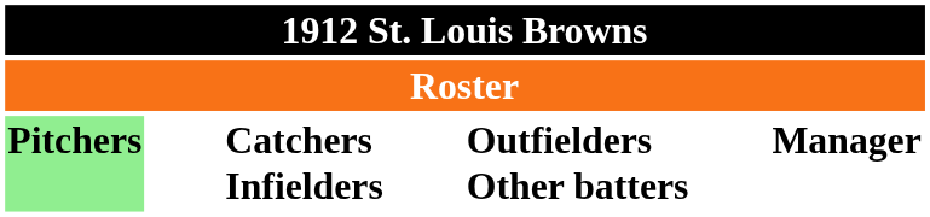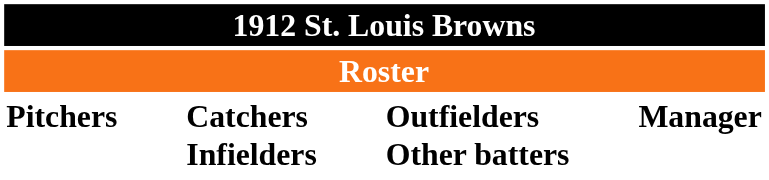Pitchers | column 1: lightgreen background -> no background
